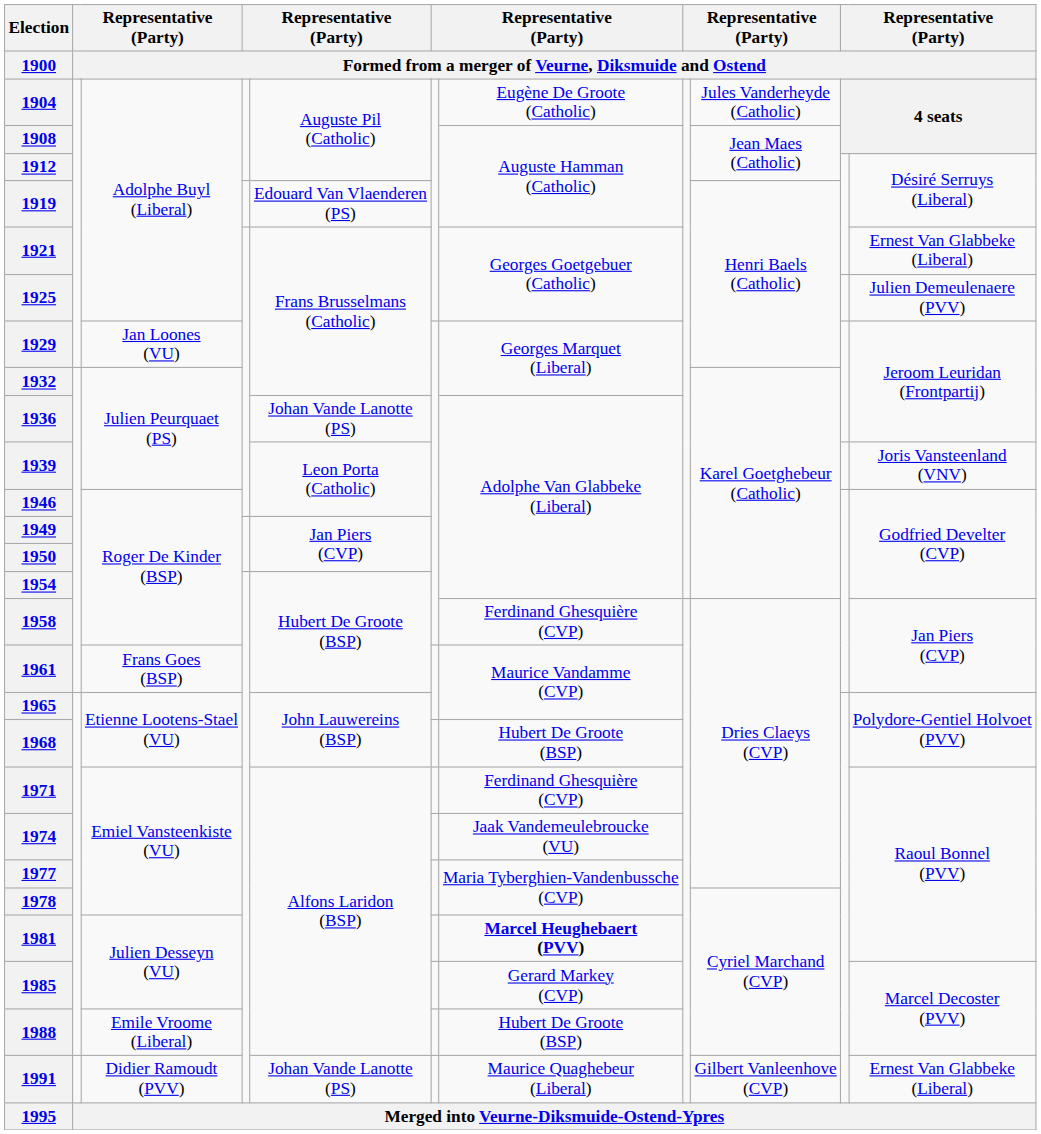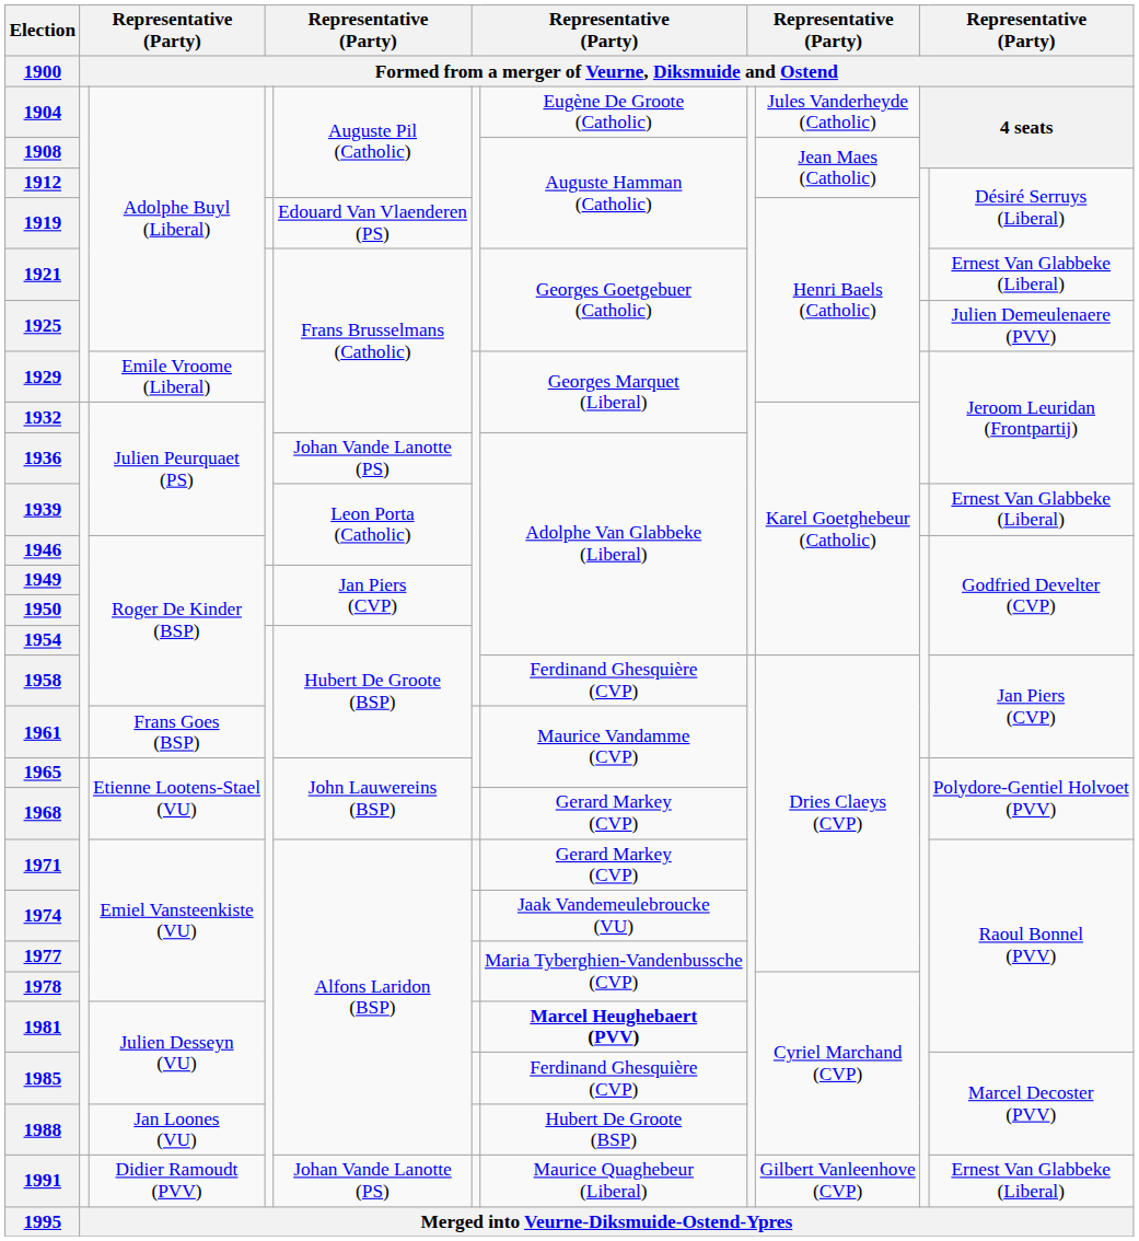1929 | column 3: Jan Loones (VU) -> Emile Vroome (Liberal)
1939 | column 11: Joris Vansteenland (VNV) -> Ernest Van Glabbeke (Liberal)
1968 | column 7: Hubert De Groote (BSP) -> Gerard Markey (CVP)
1971 | column 7: Ferdinand Ghesquière (CVP) -> Gerard Markey (CVP)
1985 | column 7: Gerard Markey (CVP) -> Ferdinand Ghesquière (CVP)
1988 | column 3: Emile Vroome (Liberal) -> Jan Loones (VU)
